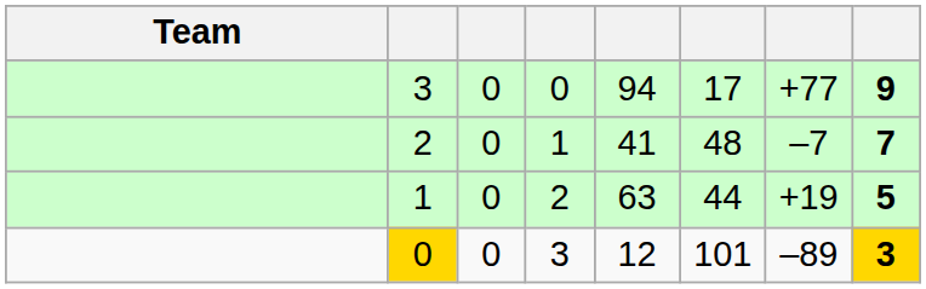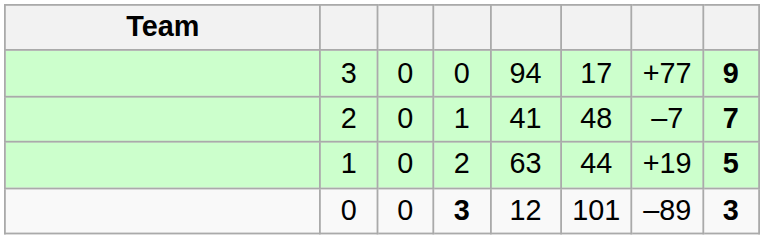row 5 | column 2: gold background -> no background
row 5 | column 4: normal -> bold
row 5 | column 8: gold background -> no background
